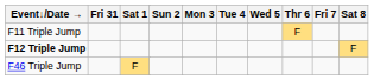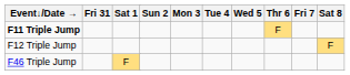F11 Triple Jump | Event↓/Date →: normal -> bold
F12 Triple Jump | Event↓/Date →: bold -> normal
